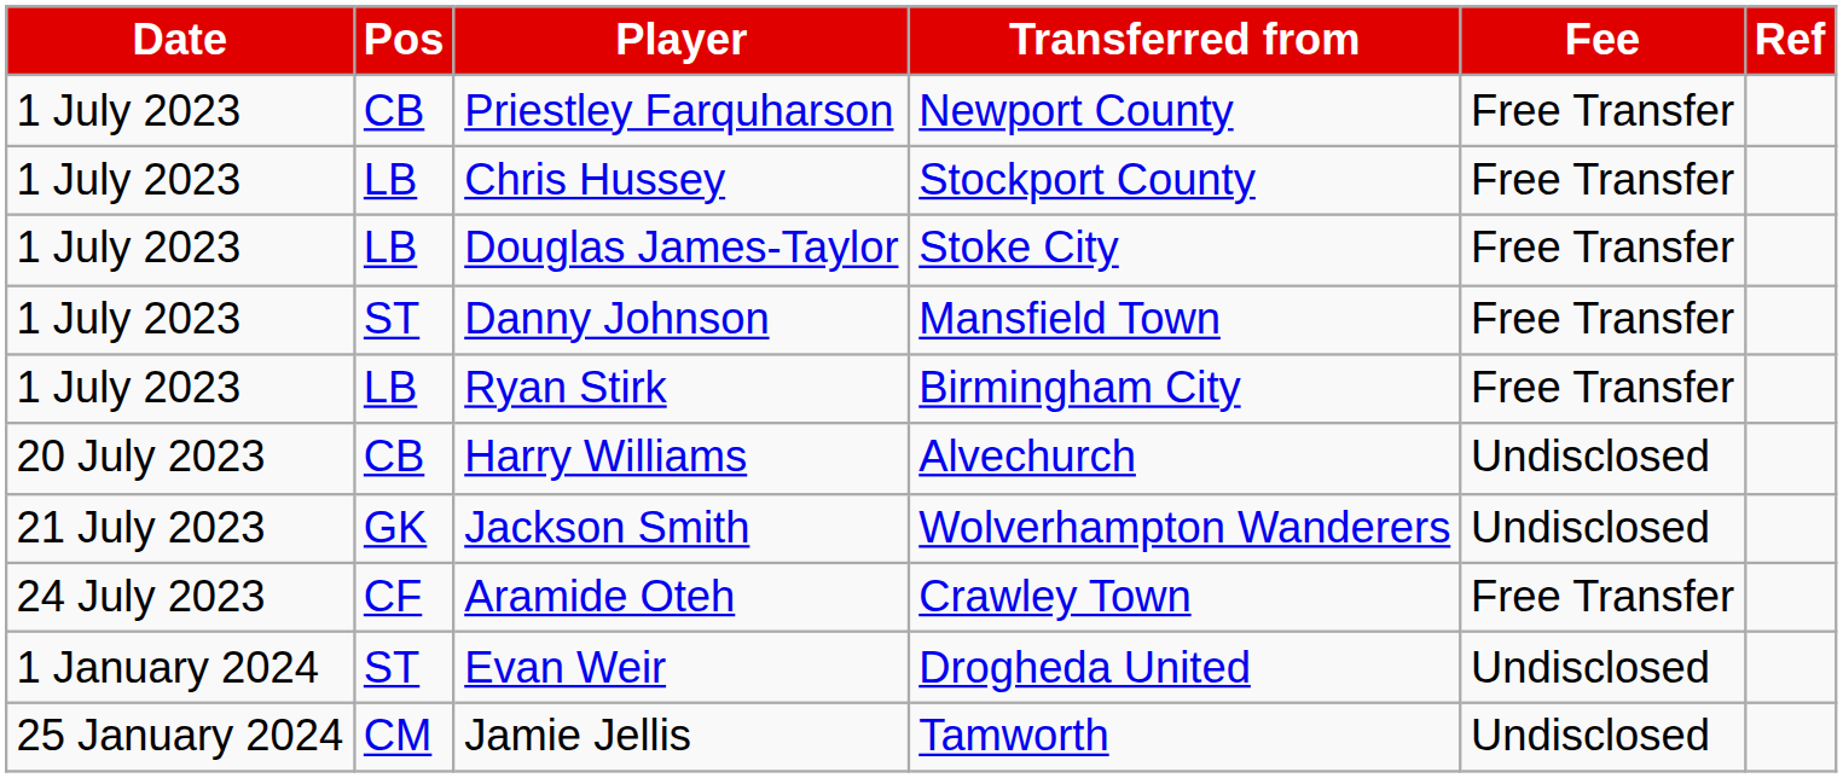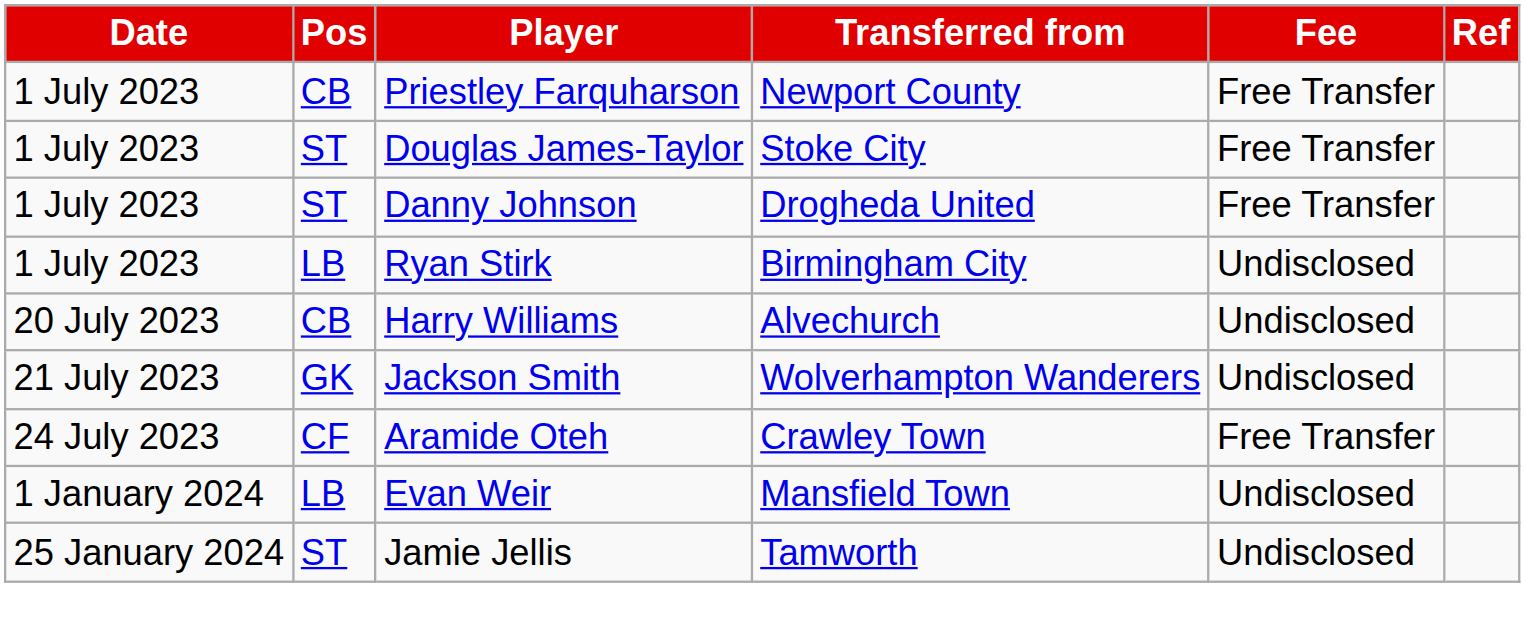- row: 1 July 2023 | LB | Chris Hussey | Stockport County | Free Transfer
Douglas James-Taylor | Pos: LB -> ST
Danny Johnson | Transferred from: Mansfield Town -> Drogheda United
Ryan Stirk | Fee: Free Transfer -> Undisclosed
Evan Weir | Pos: ST -> LB
Evan Weir | Transferred from: Drogheda United -> Mansfield Town
Jamie Jellis | Pos: CM -> ST
